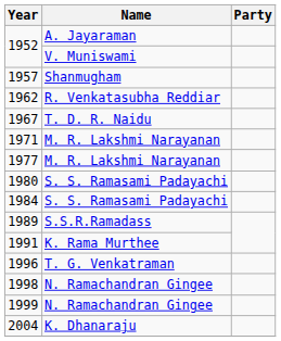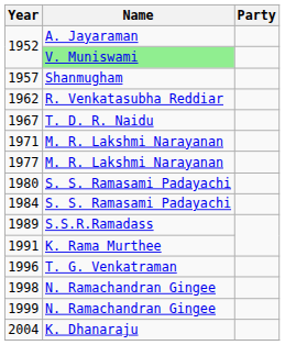1952 / V. Muniswami | Name: no background -> lightgreen background
